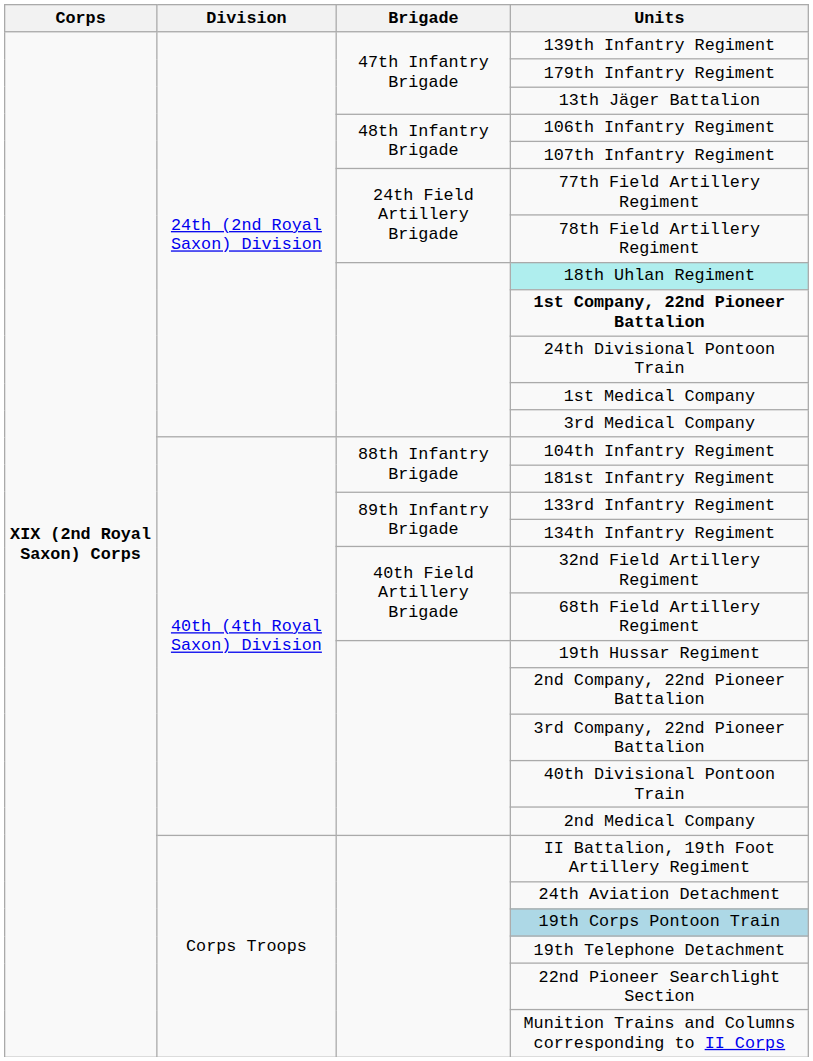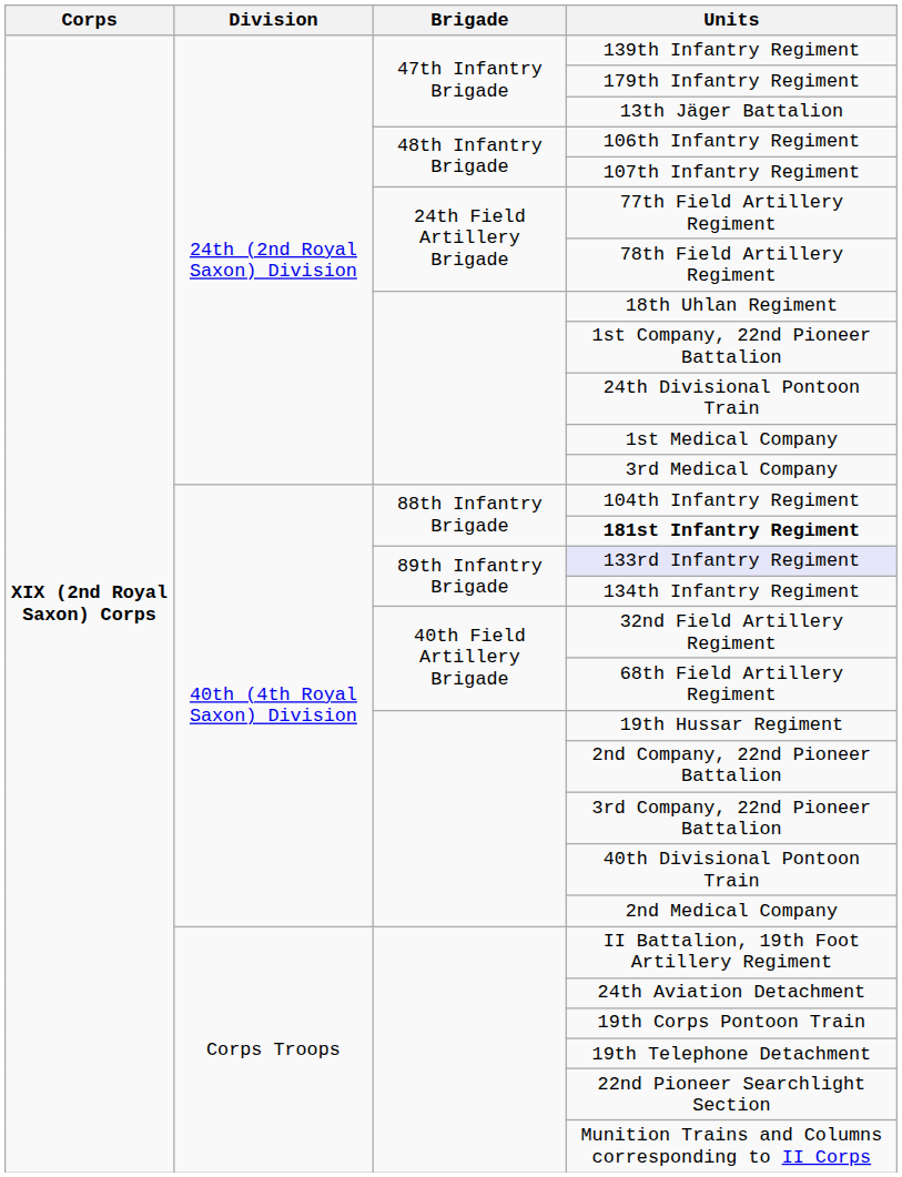18th Uhlan Regiment | Units: paleturquoise background -> no background
1st Company, 22nd Pioneer Battalion | Units: bold -> normal
181st Infantry Regiment | Units: normal -> bold
133rd Infantry Regiment | Units: no background -> lavender background
19th Corps Pontoon Train | Units: lightblue background -> no background
